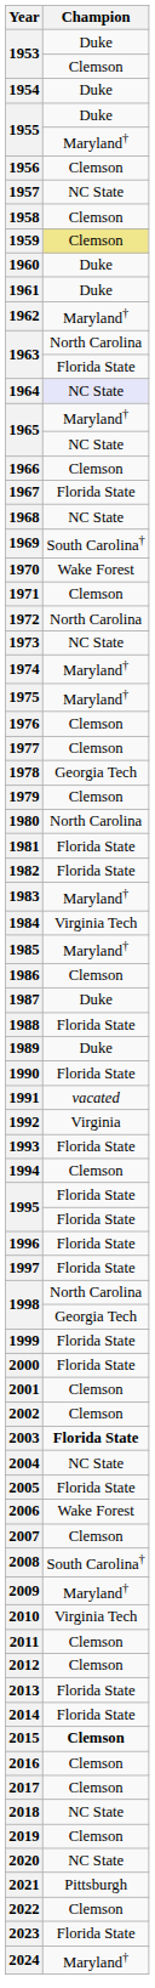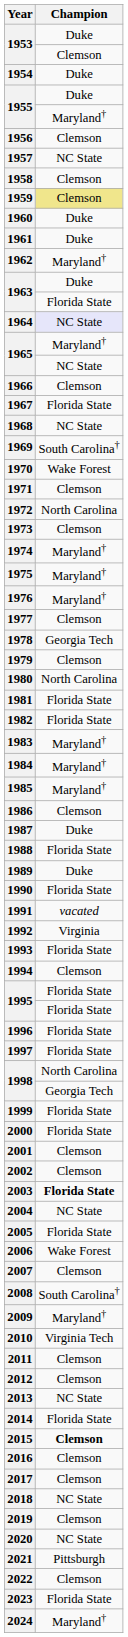row 14 | Champion: North Carolina -> Duke
row 26 | Champion: NC State -> Clemson
row 29 | Champion: Clemson -> Maryland†
row 37 | Champion: Virginia Tech -> Maryland†
row 68 | Champion: Florida State -> NC State
